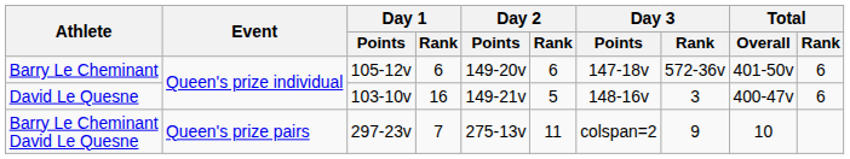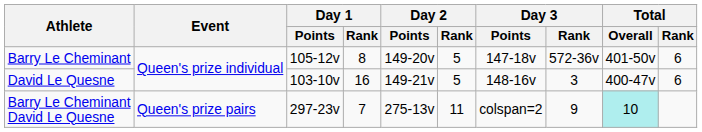Barry Le Cheminant | Day 1 / Rank: 6 -> 8
Barry Le Cheminant | Day 2 / Rank: 6 -> 5
Barry Le Cheminant David Le Quesne | Total / Overall: no background -> paleturquoise background
